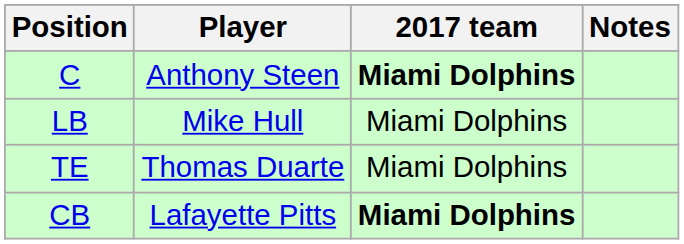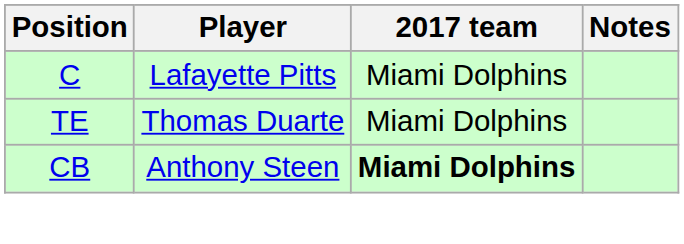C | Player: Anthony Steen -> Lafayette Pitts
C | 2017 team: bold -> normal
- row: LB | Mike Hull | Miami Dolphins
CB | Player: Lafayette Pitts -> Anthony Steen
